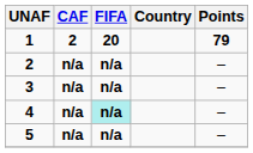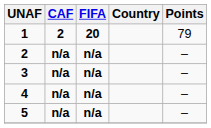1 | Points: bold -> normal
4 | FIFA: paleturquoise background -> no background
